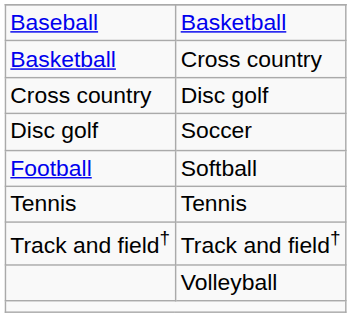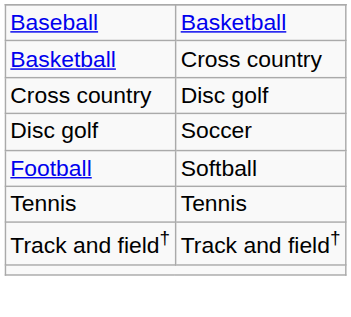- row: Volleyball
